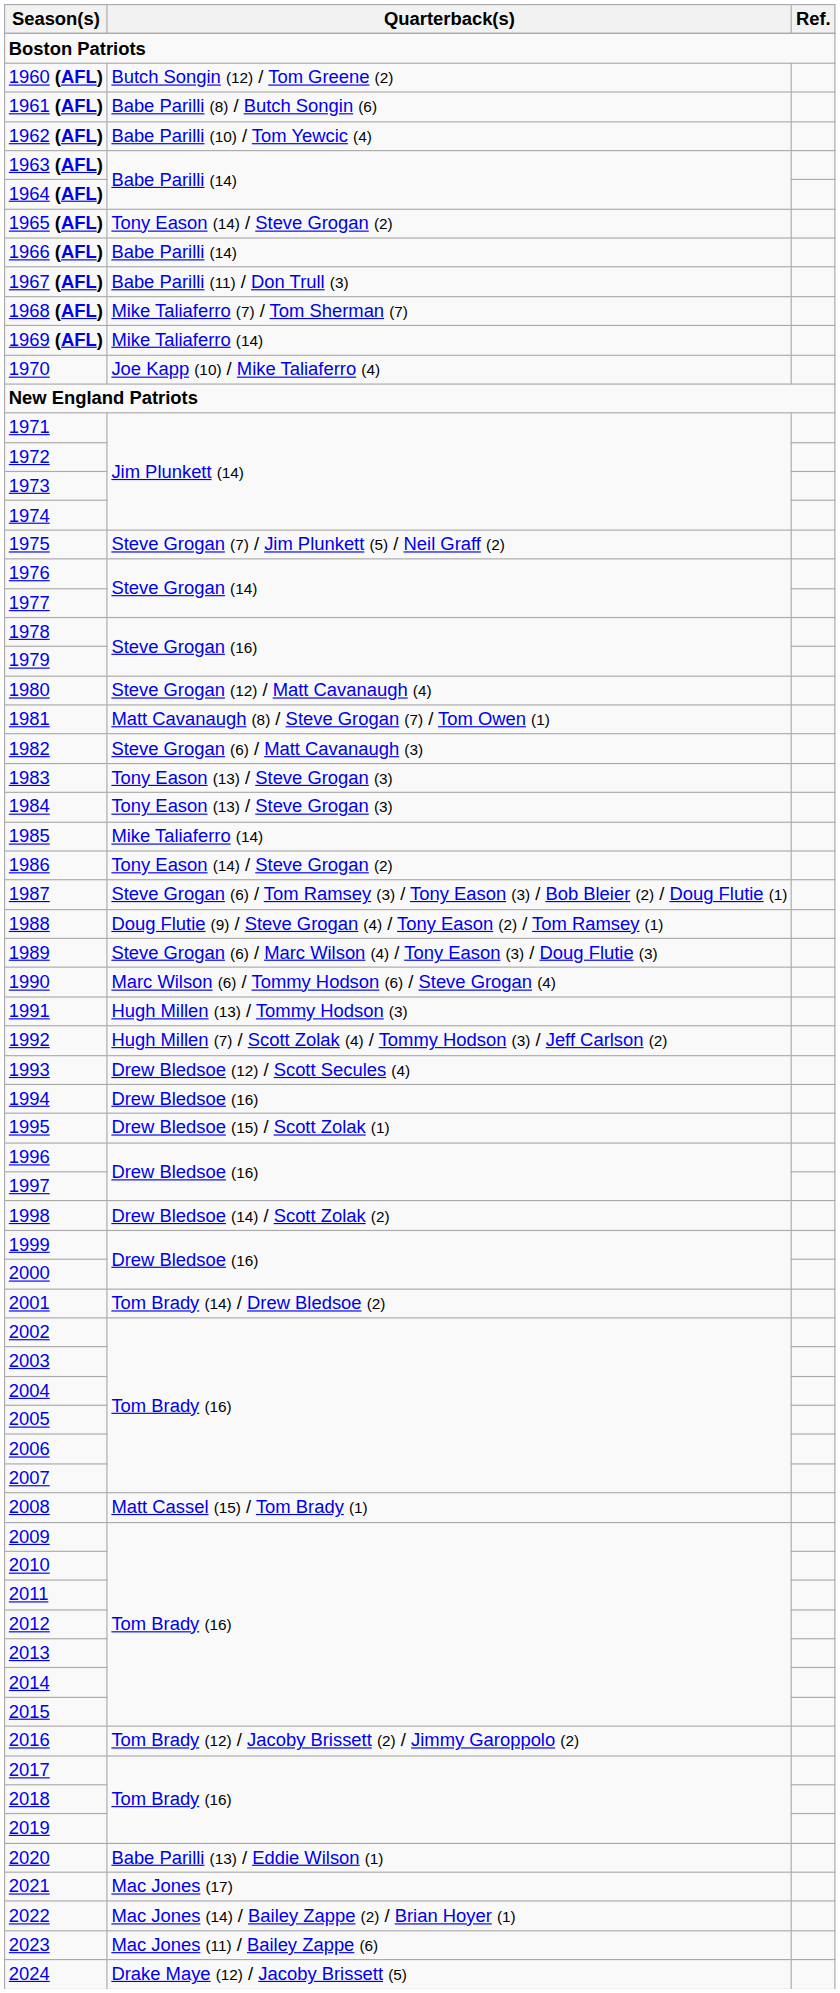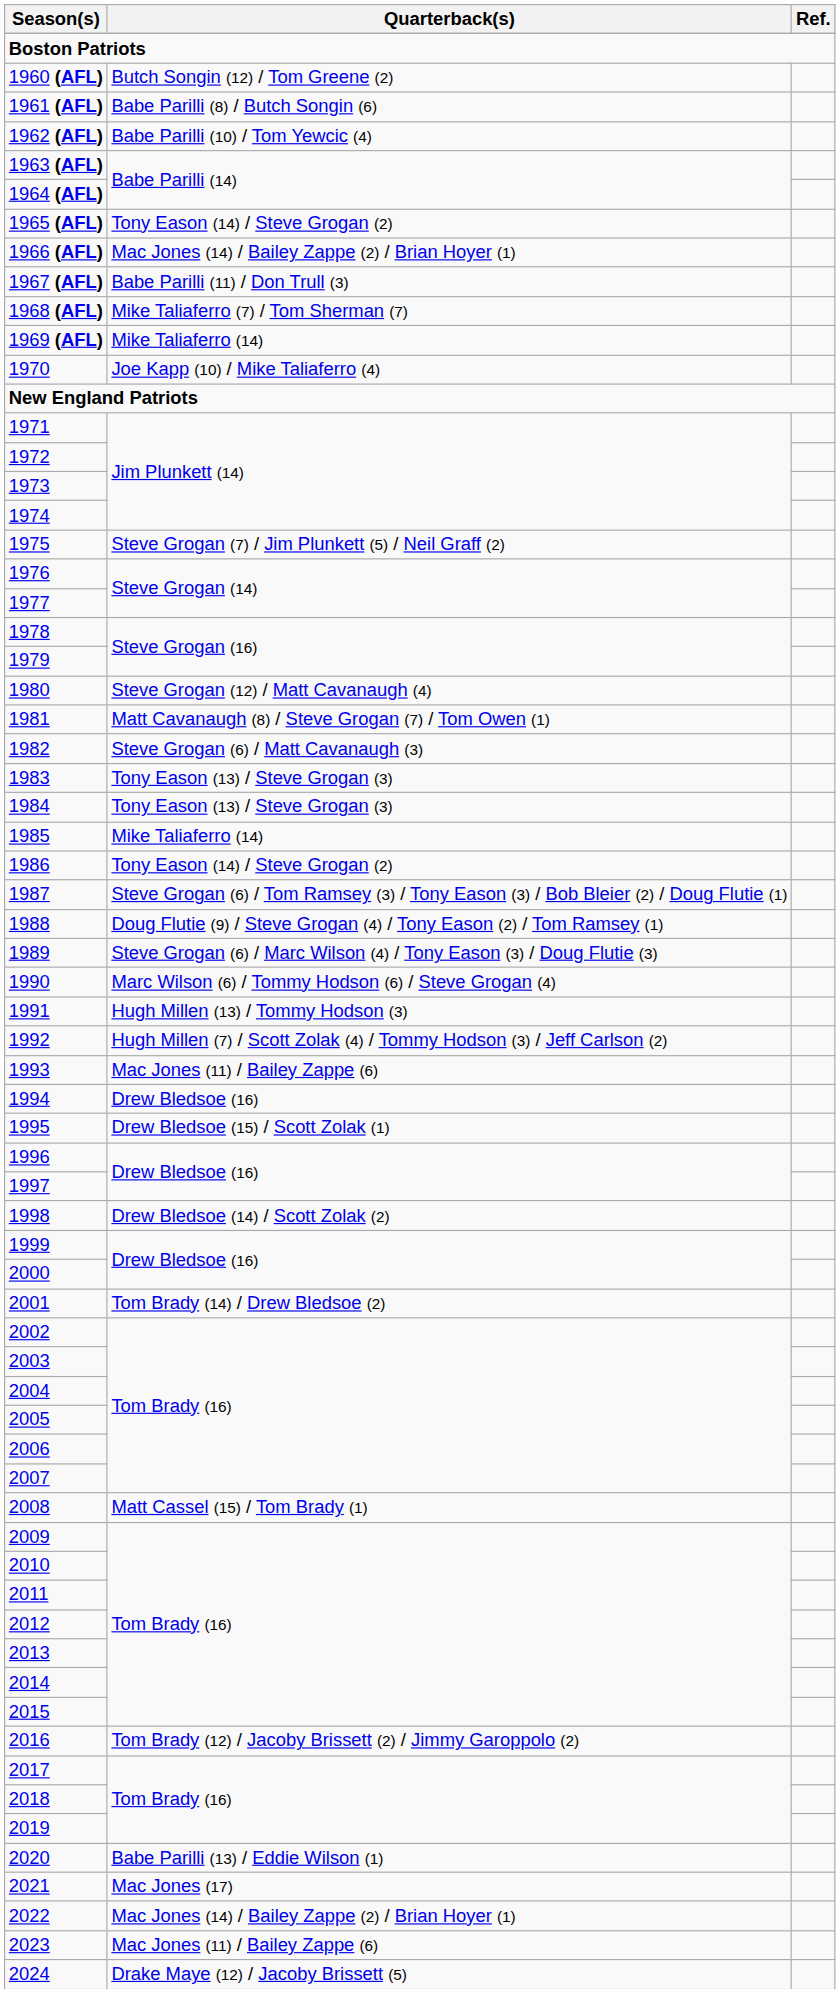1966 (AFL) | Quarterback(s): Babe Parilli (14) -> Mac Jones (14) / Bailey Zappe (2) / Brian Hoyer (1)
1993 | Quarterback(s): Drew Bledsoe (12) / Scott Secules (4) -> Mac Jones (11) / Bailey Zappe (6)
